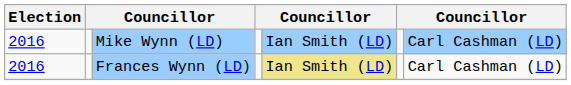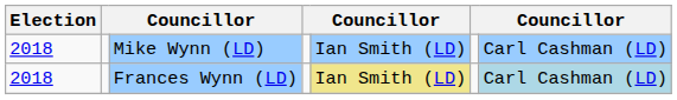Mike Wynn (LD) | Election: 2016 -> 2018
Frances Wynn (LD) | Election: 2016 -> 2018
Frances Wynn (LD) | column 7: no background -> lightblue background
